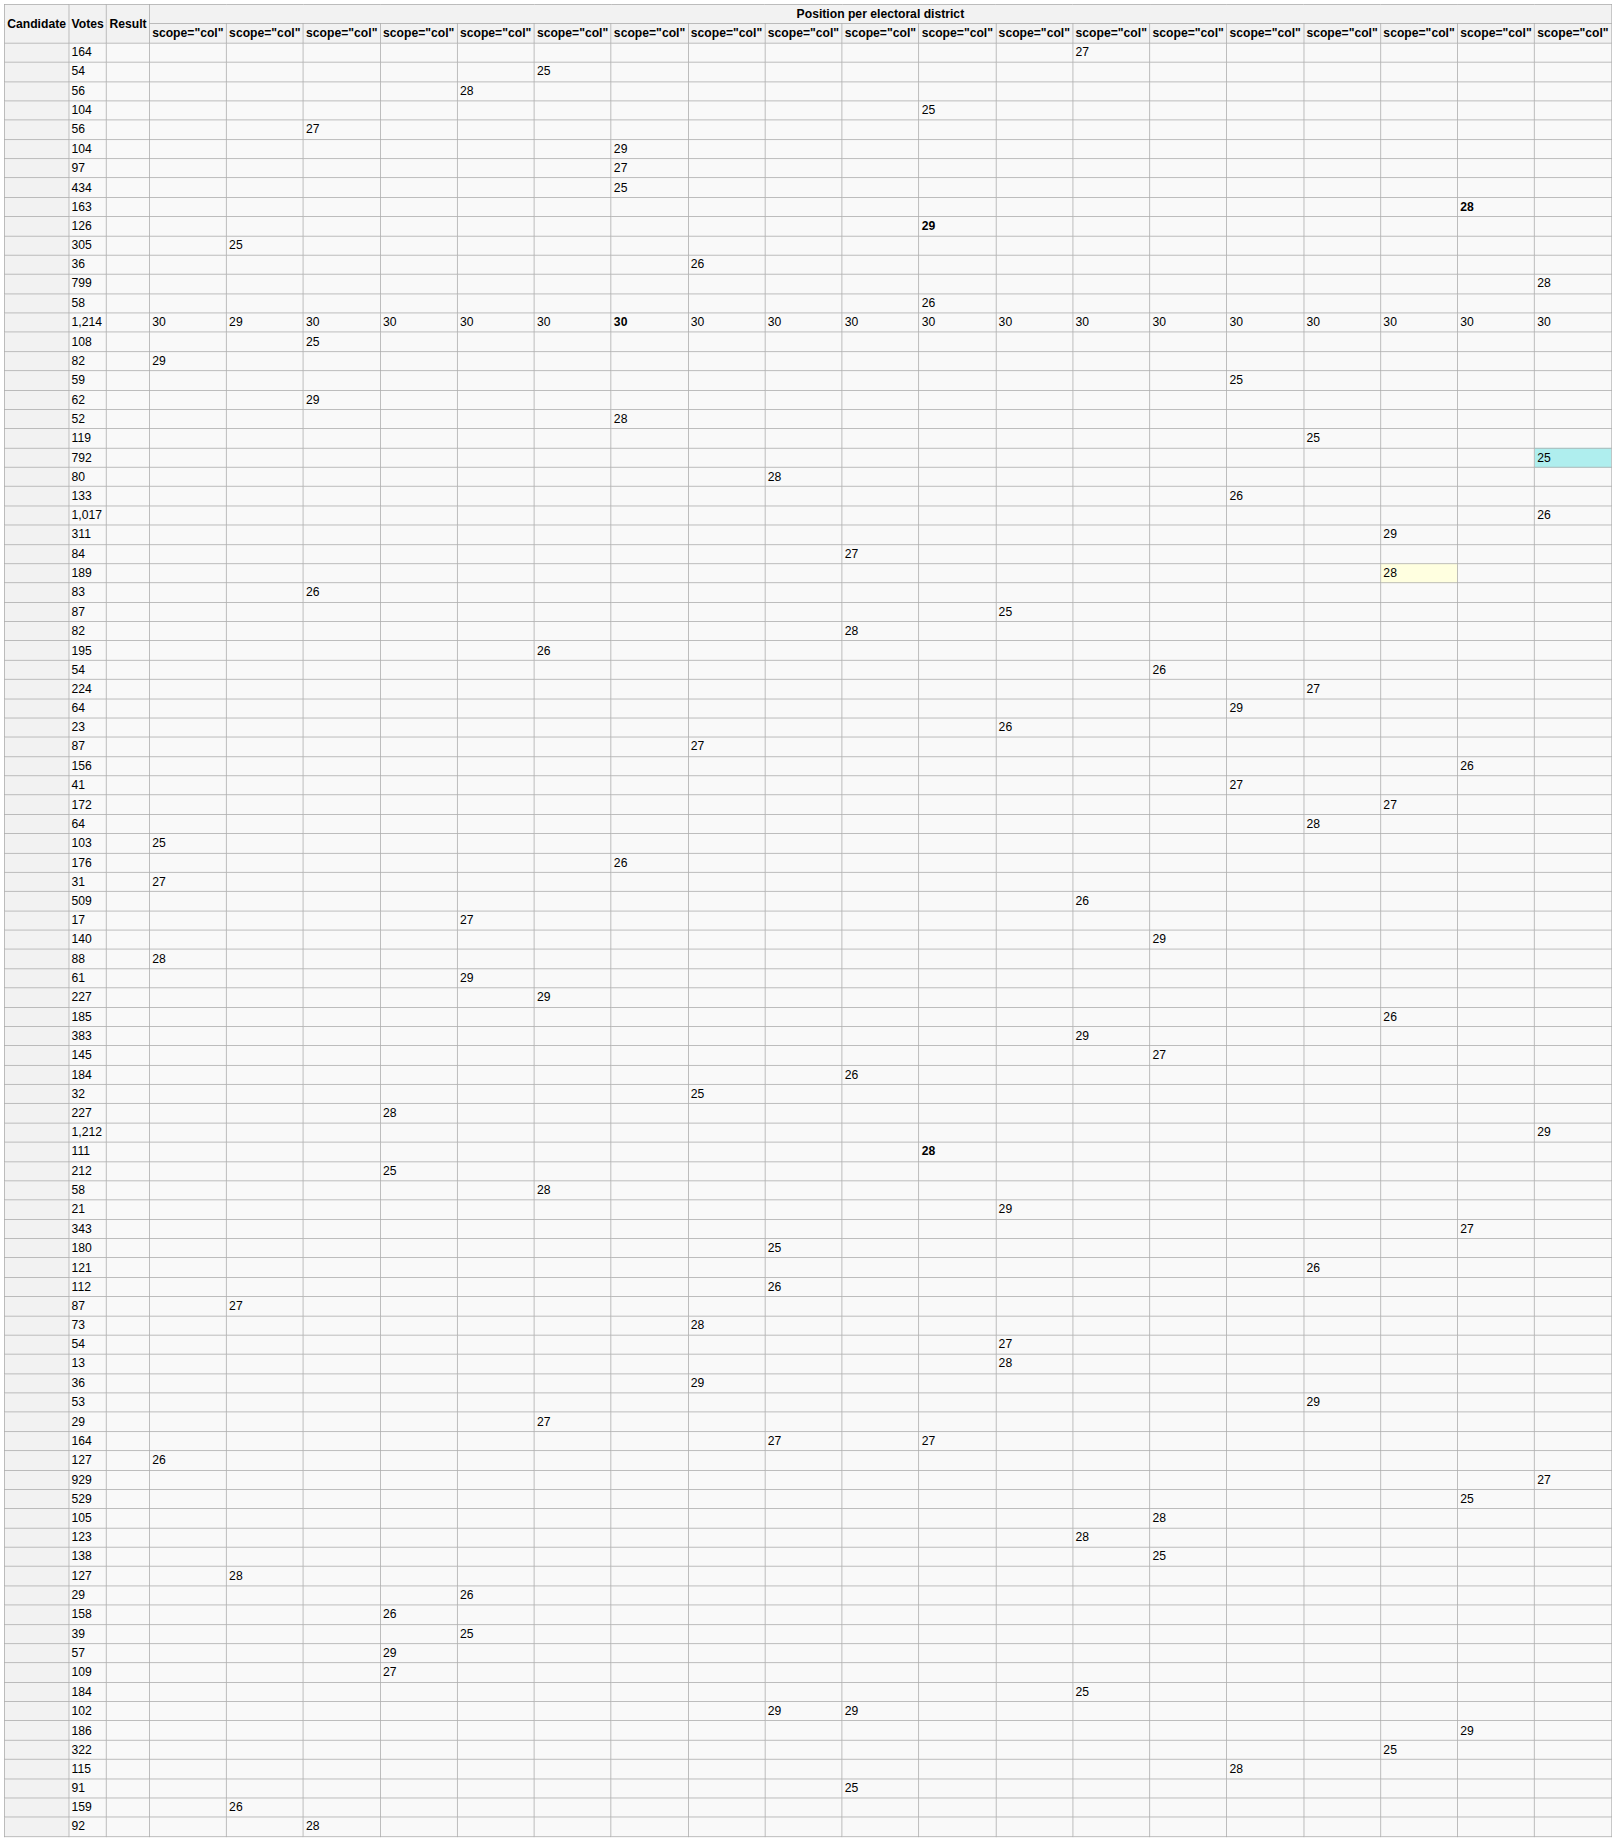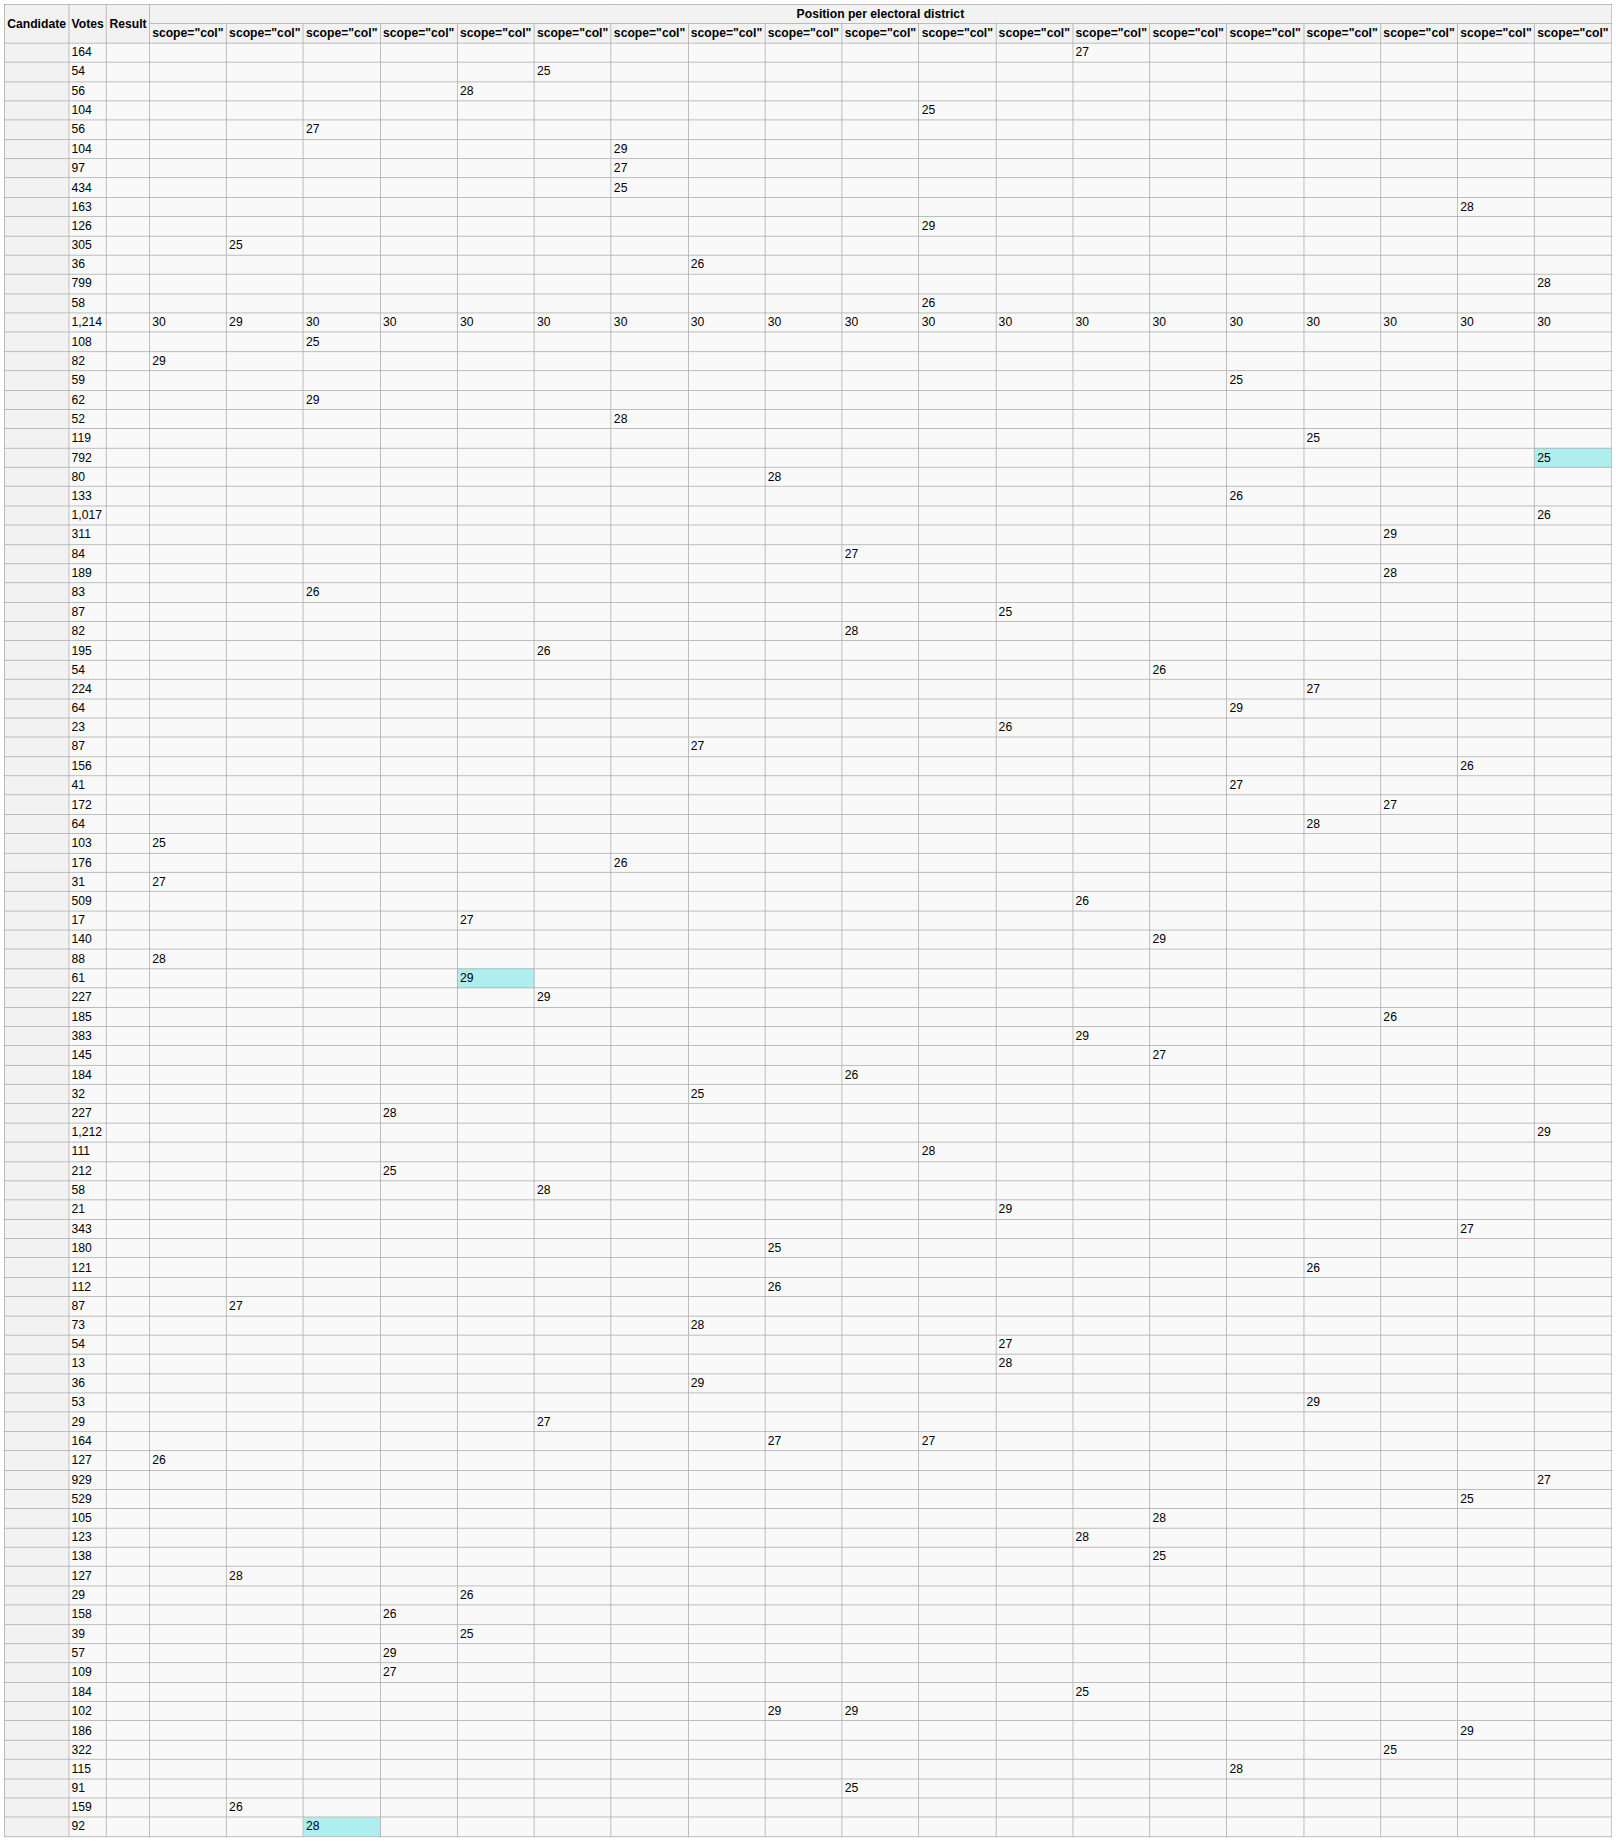163 | column 21: bold -> normal
126 | column 14: bold -> normal
1,214 | column 10: bold -> normal
189 | column 20: lightyellow background -> no background
61 | column 8: no background -> paleturquoise background
111 | column 14: bold -> normal
92 | column 6: no background -> paleturquoise background
